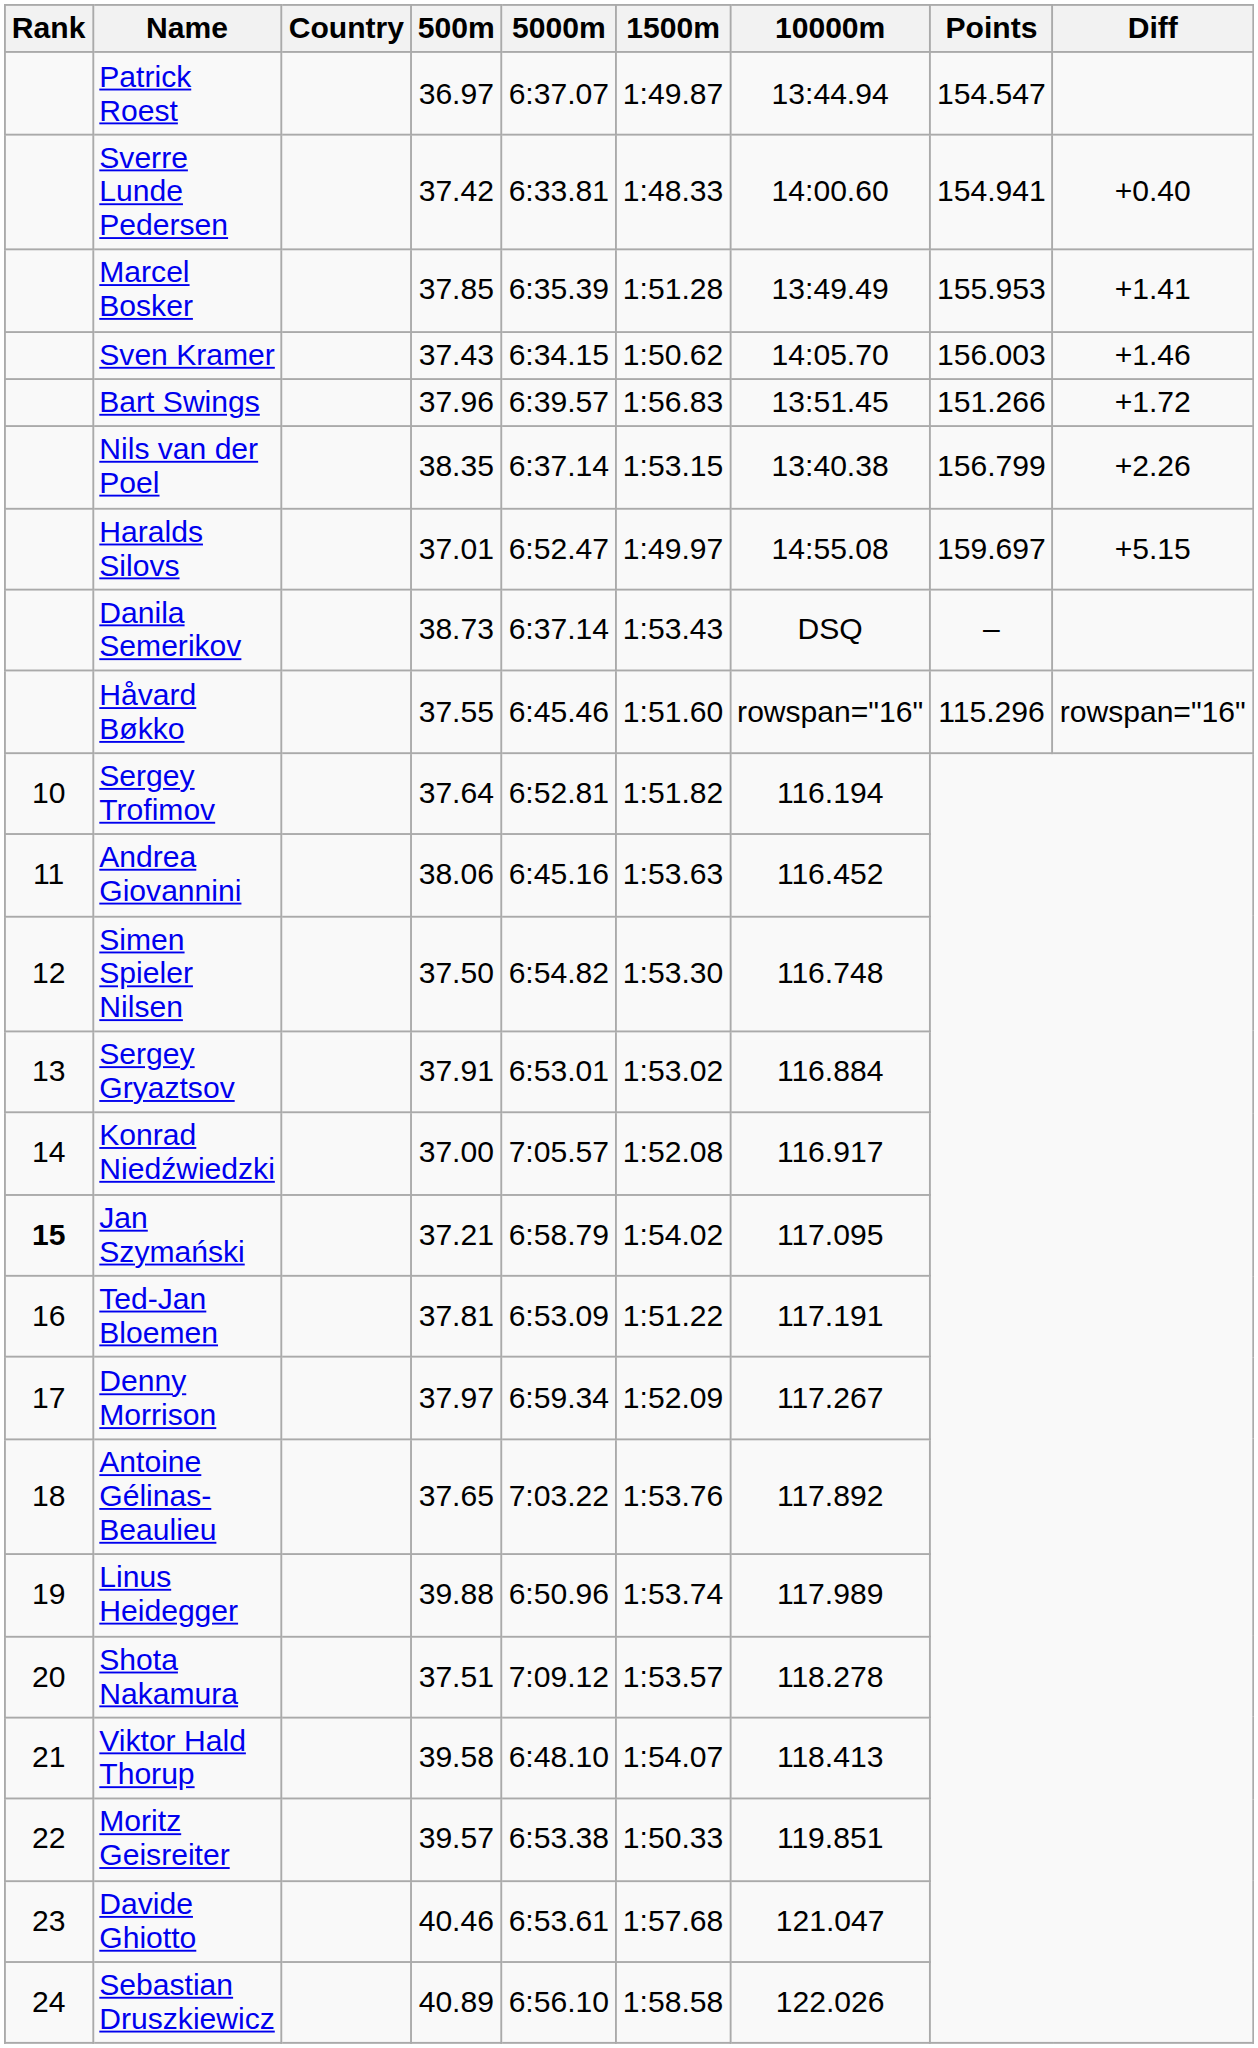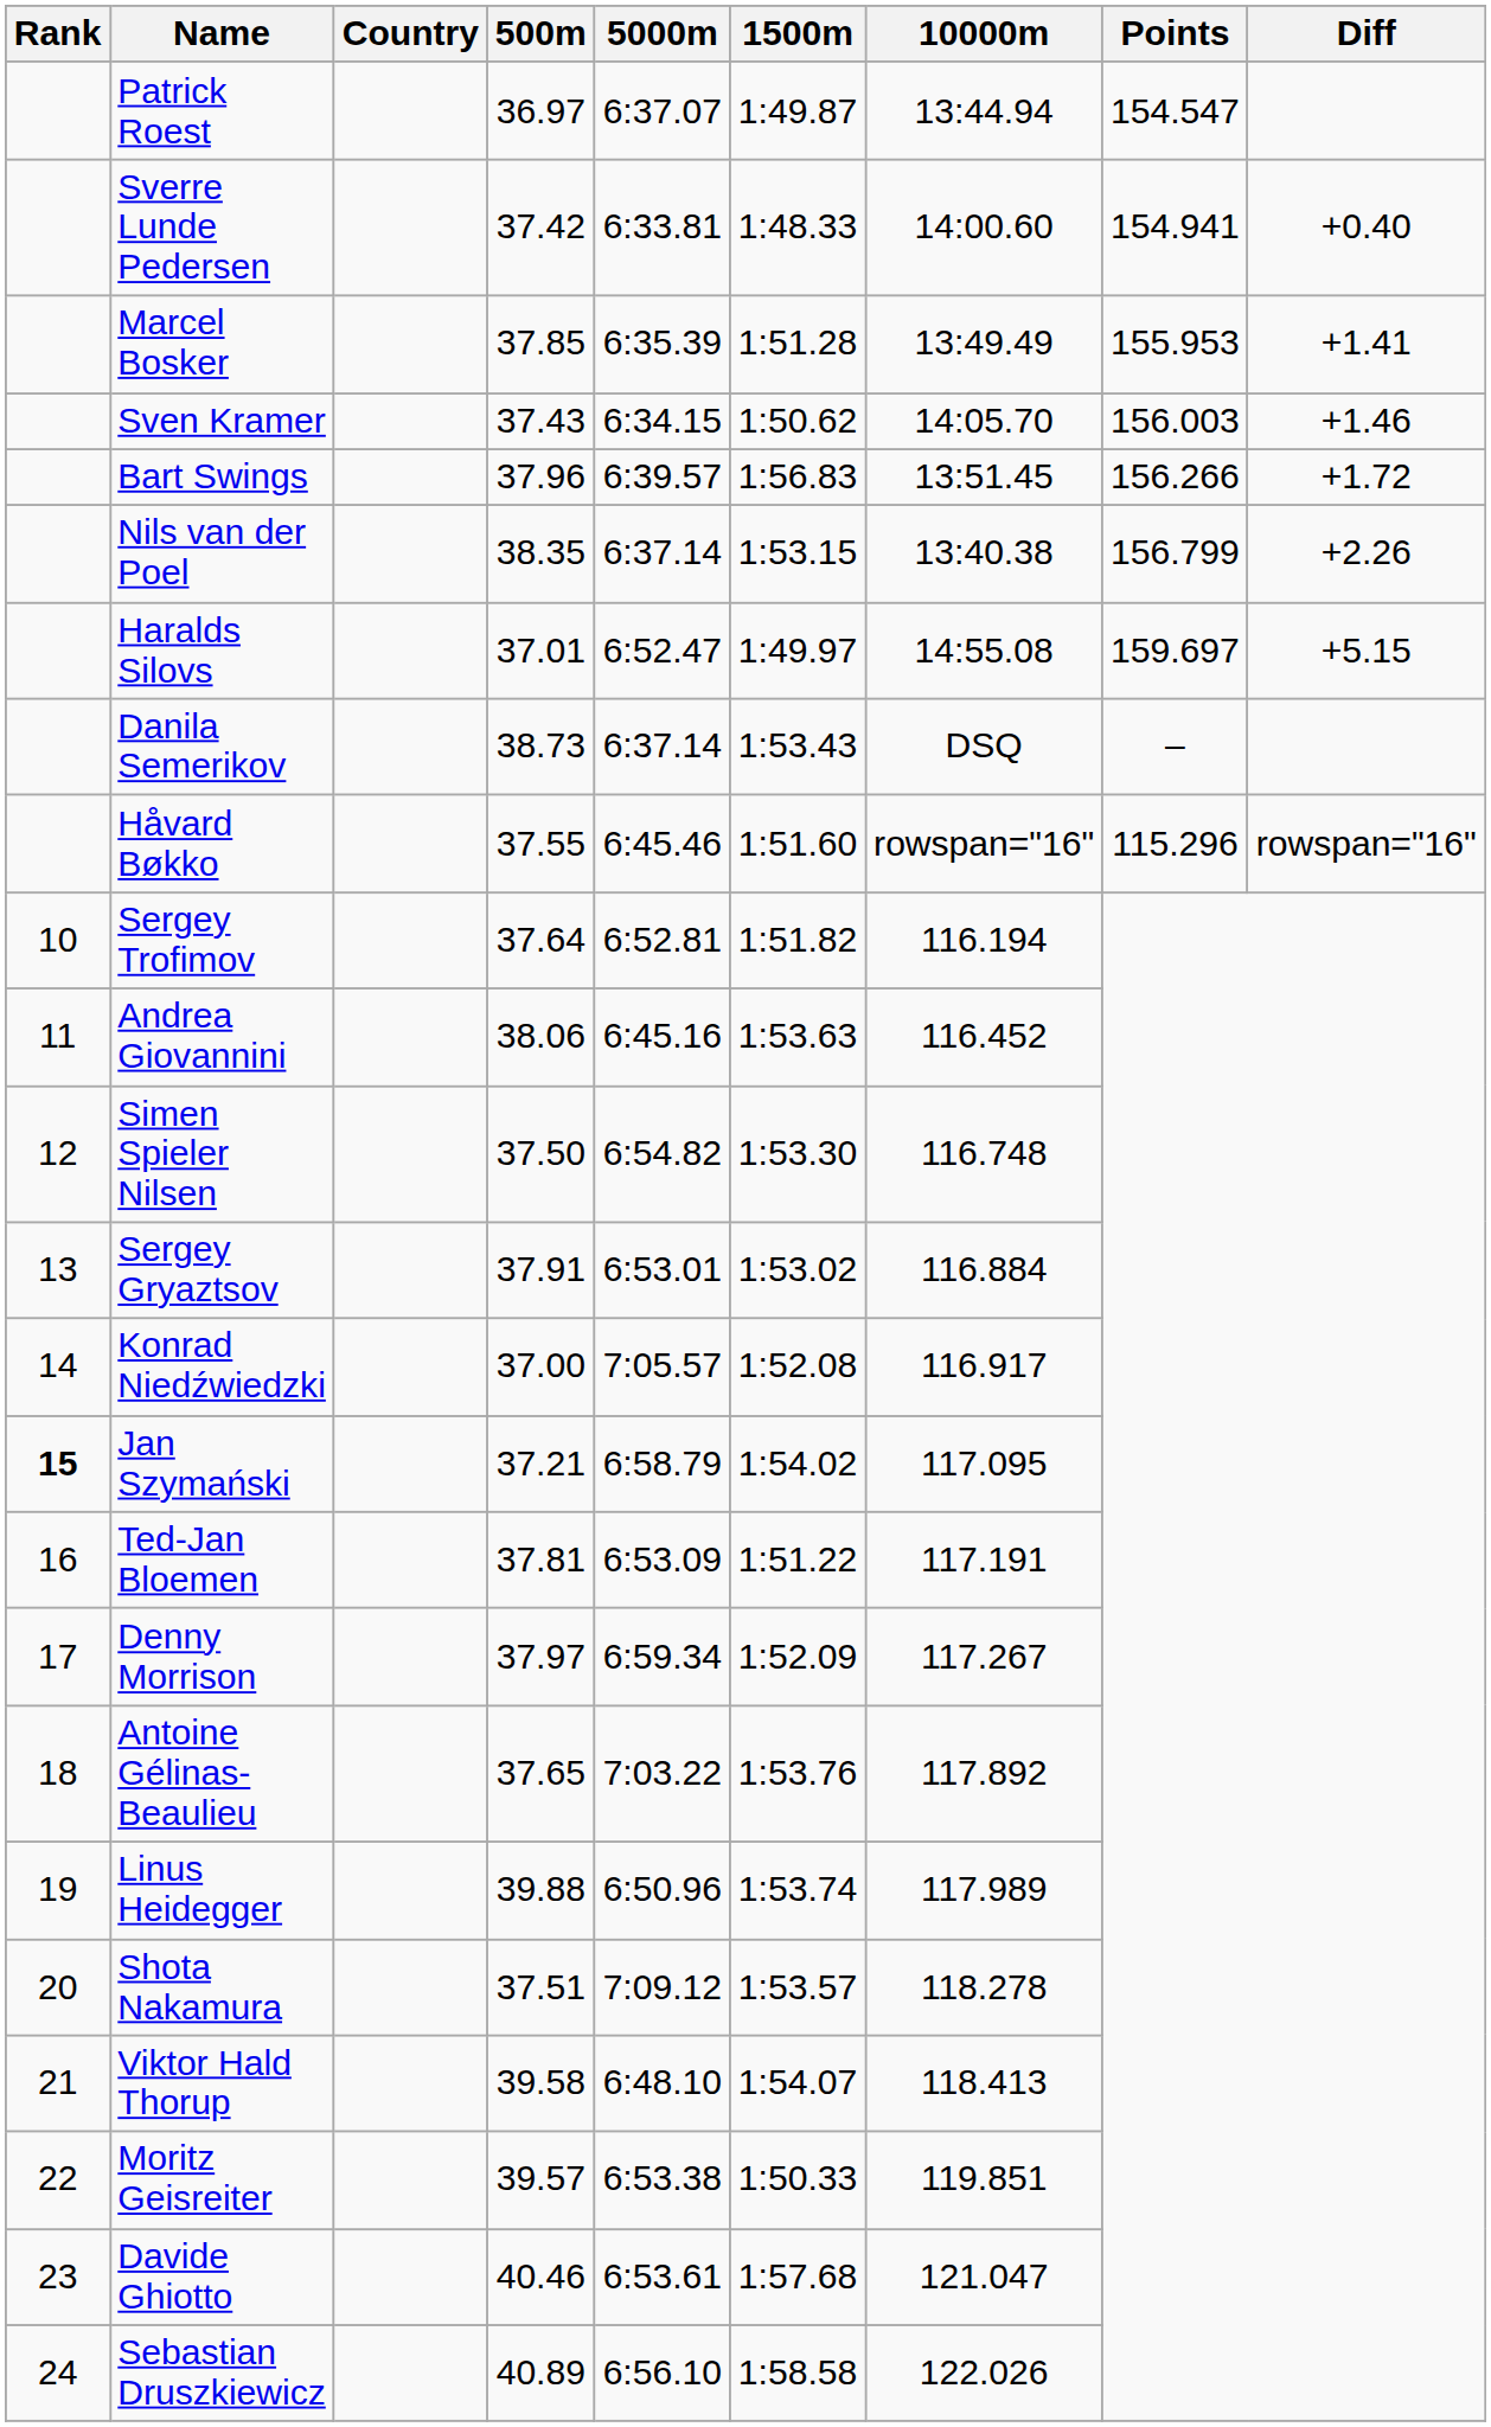Bart Swings | Points: 151.266 -> 156.266
